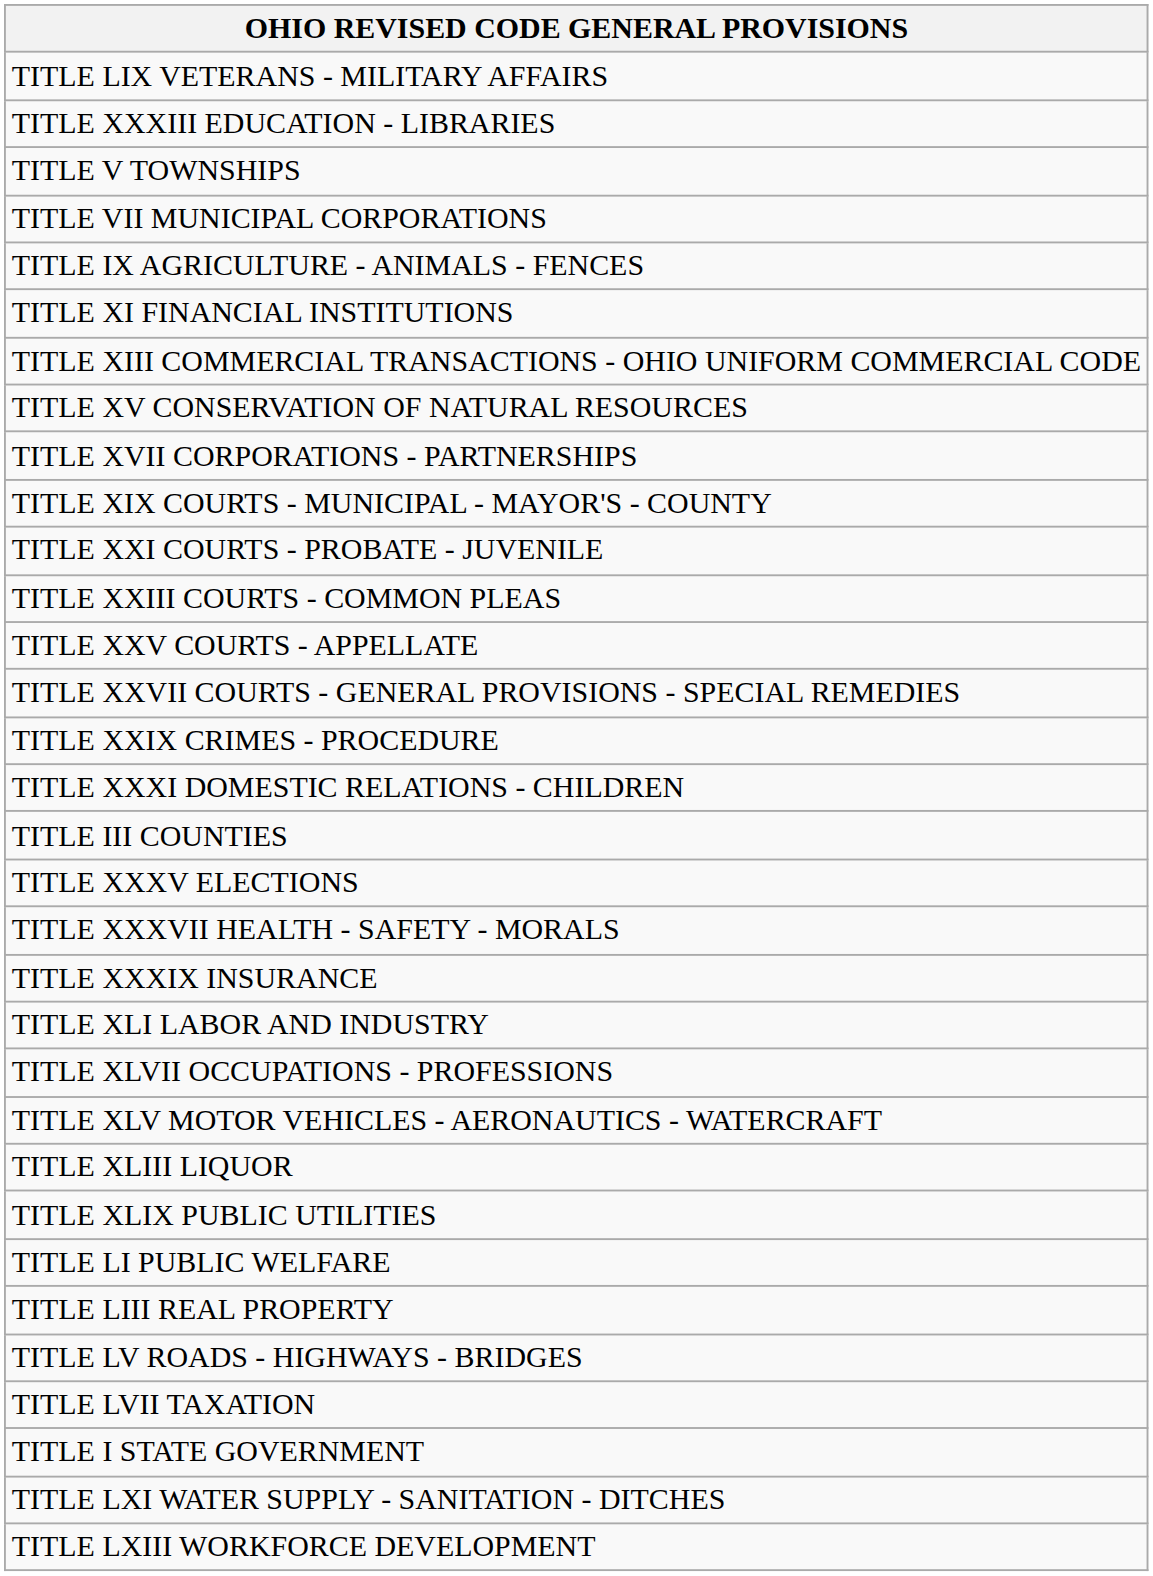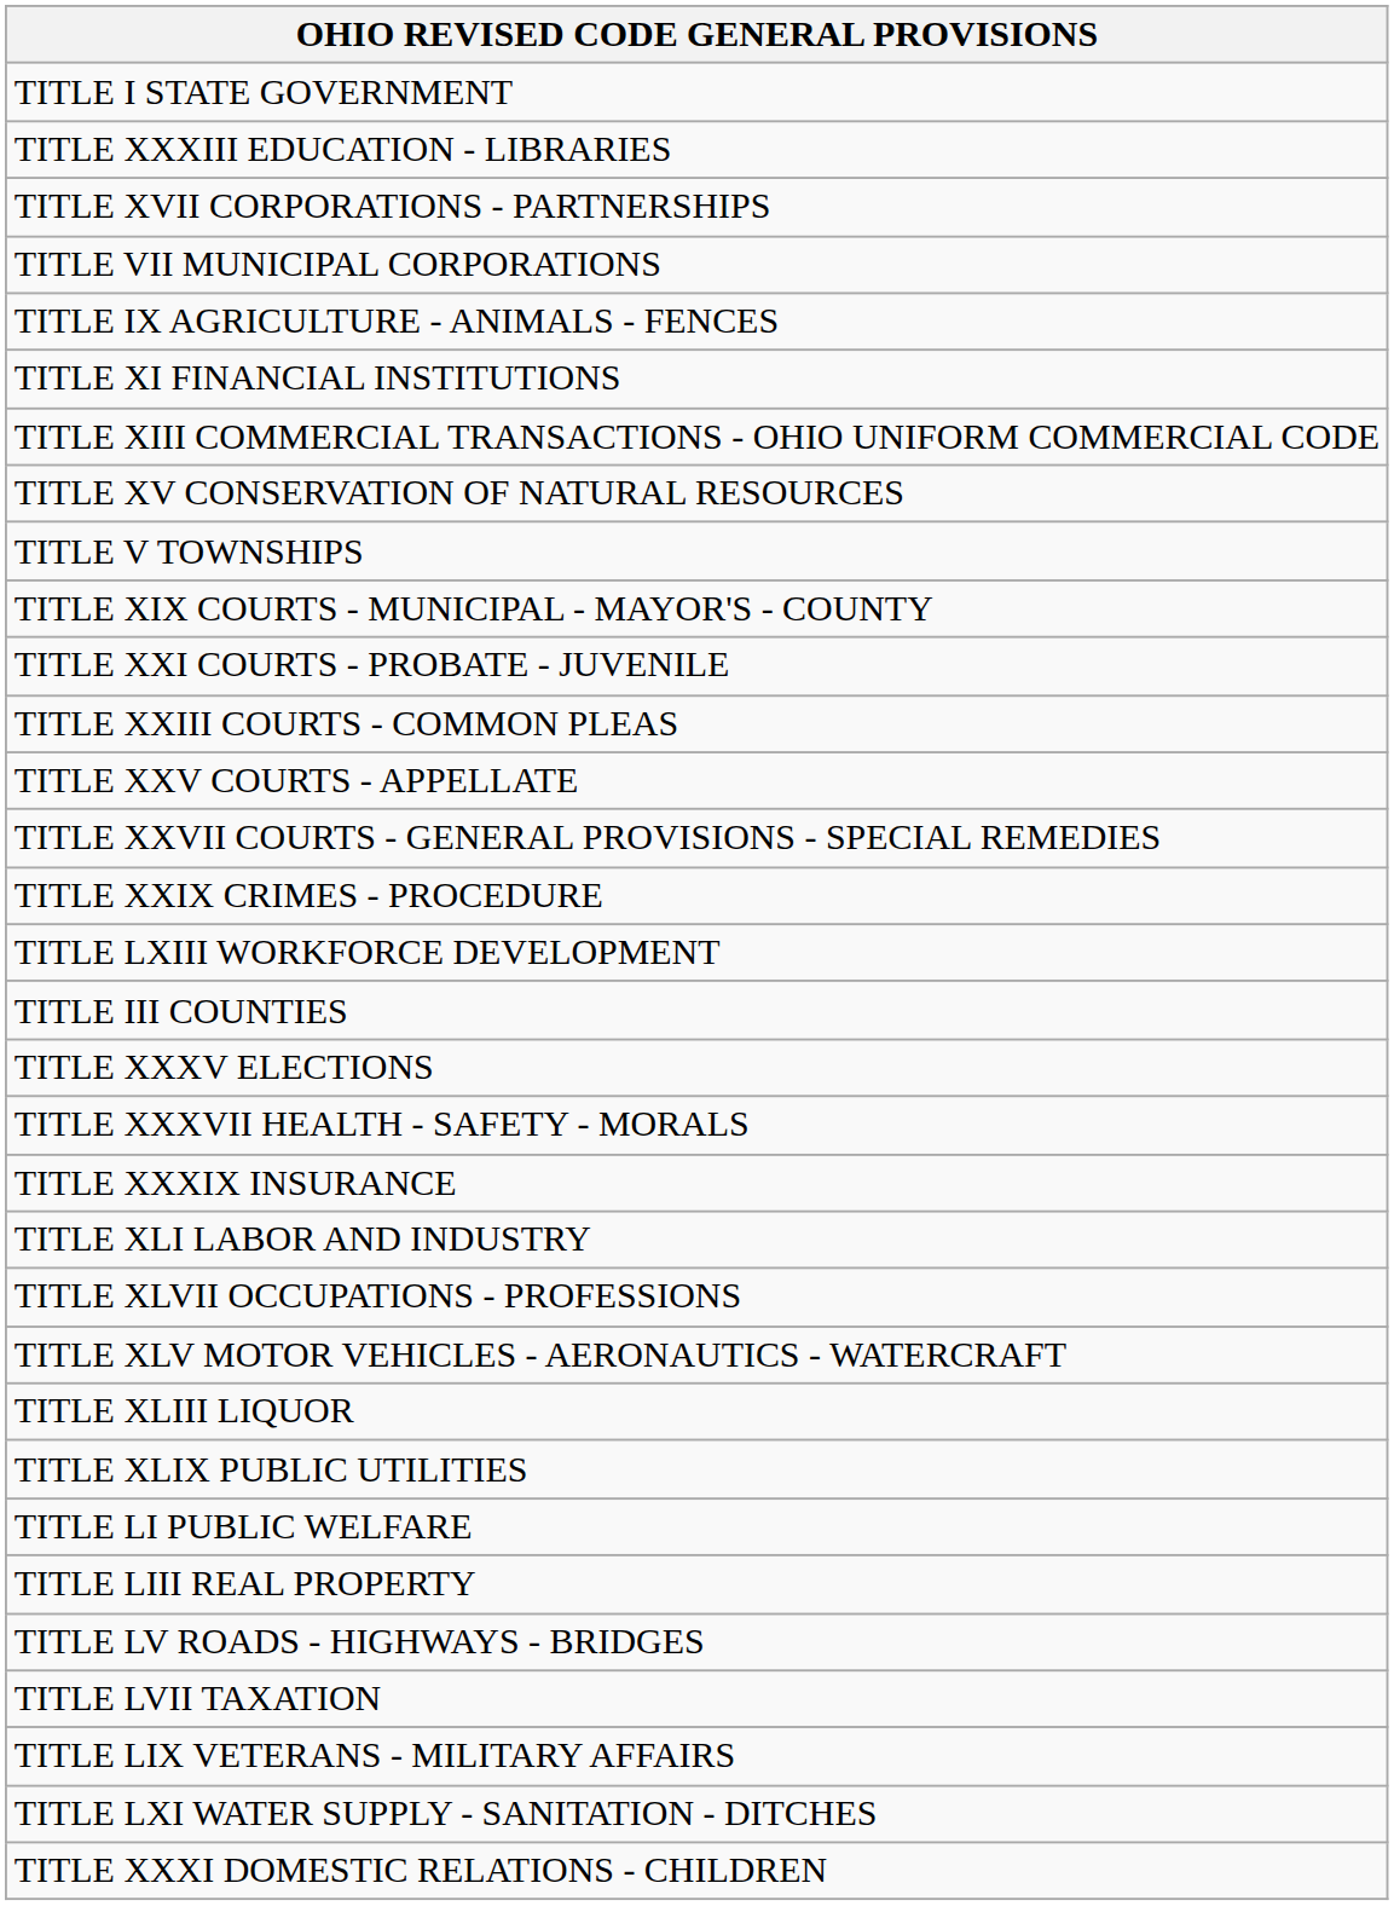row 2 | column 1: TITLE LIX VETERANS - MILITARY AFFAIRS -> TITLE I STATE GOVERNMENT
row 4 | column 1: TITLE V TOWNSHIPS -> TITLE XVII CORPORATIONS - PARTNERSHIPS
row 10 | column 1: TITLE XVII CORPORATIONS - PARTNERSHIPS -> TITLE V TOWNSHIPS
row 17 | column 1: TITLE XXXI DOMESTIC RELATIONS - CHILDREN -> TITLE LXIII WORKFORCE DEVELOPMENT
row 31 | column 1: TITLE I STATE GOVERNMENT -> TITLE LIX VETERANS - MILITARY AFFAIRS
row 33 | column 1: TITLE LXIII WORKFORCE DEVELOPMENT -> TITLE XXXI DOMESTIC RELATIONS - CHILDREN
